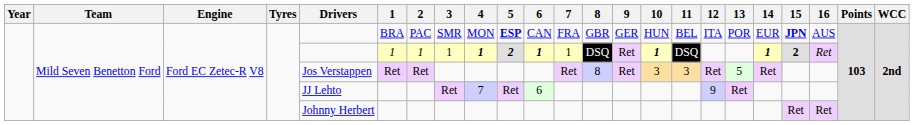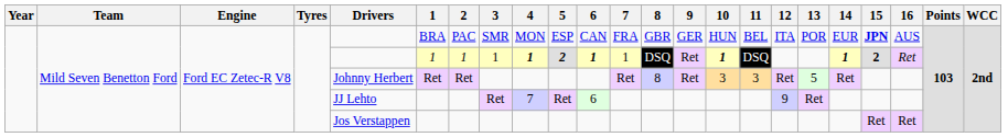row 2 | 5: bold -> normal
row 4 | Drivers: Jos Verstappen -> Johnny Herbert
row 6 | Drivers: Johnny Herbert -> Jos Verstappen
